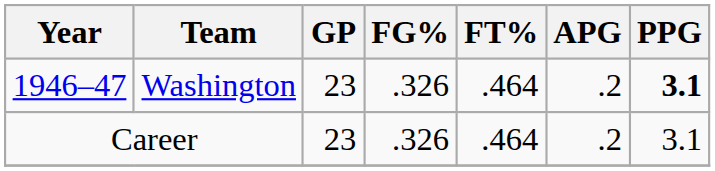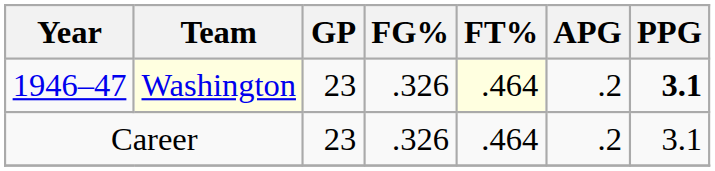1946–47 | Team: no background -> lightyellow background
1946–47 | FT%: no background -> lightyellow background
